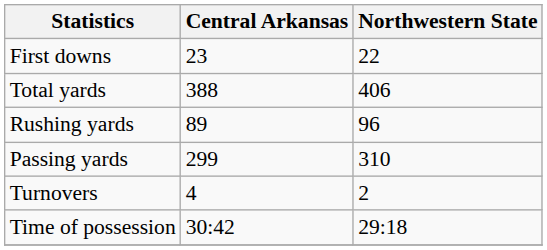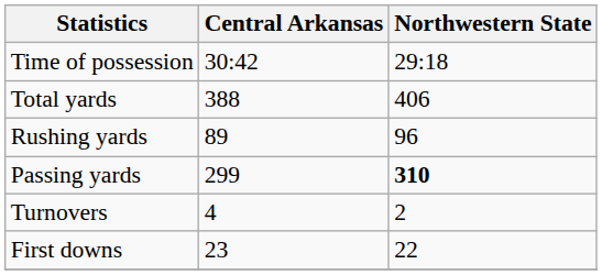rows swapped: First downs <-> Time of possession
Passing yards | Northwestern State: normal -> bold
